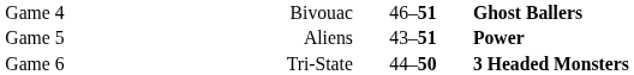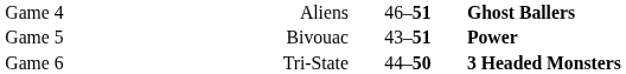Game 4 | column 2: Bivouac -> Aliens
Game 5 | column 2: Aliens -> Bivouac
